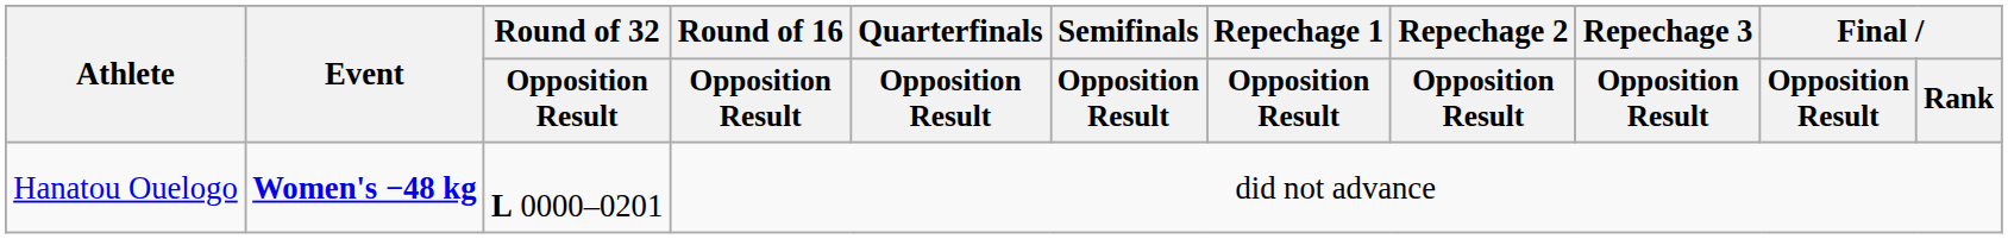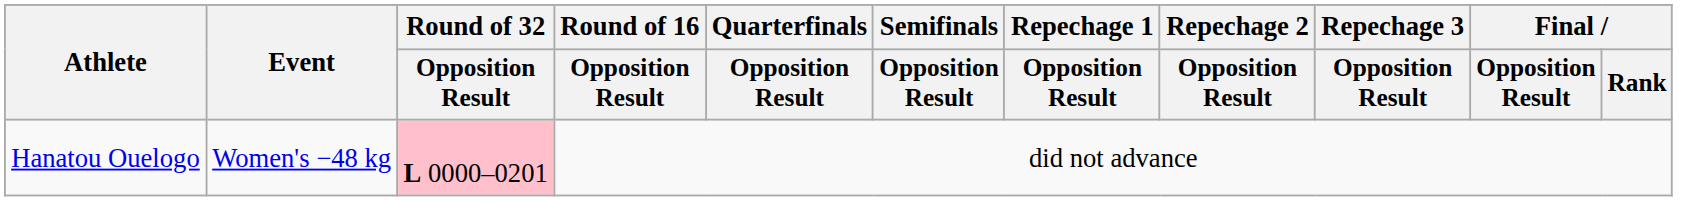Hanatou Ouelogo | Event: bold -> normal
Hanatou Ouelogo | Round of 32 / Opposition Result: no background -> pink background
